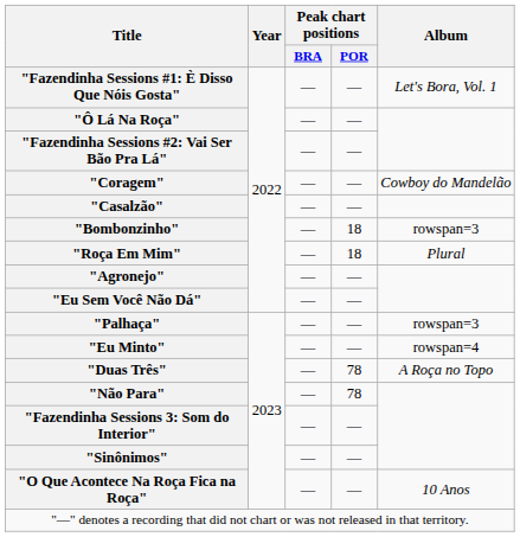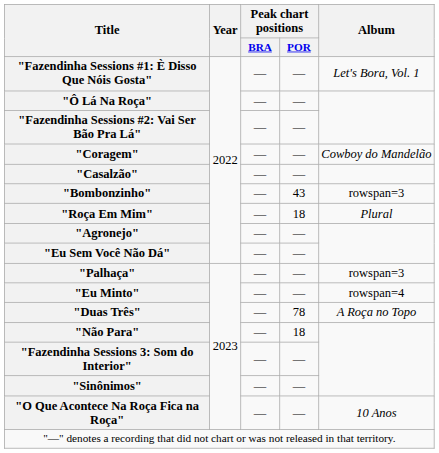"Bombonzinho" | Peak chart positions / POR: 18 -> 43
"Não Para" | Peak chart positions / POR: 78 -> 18
